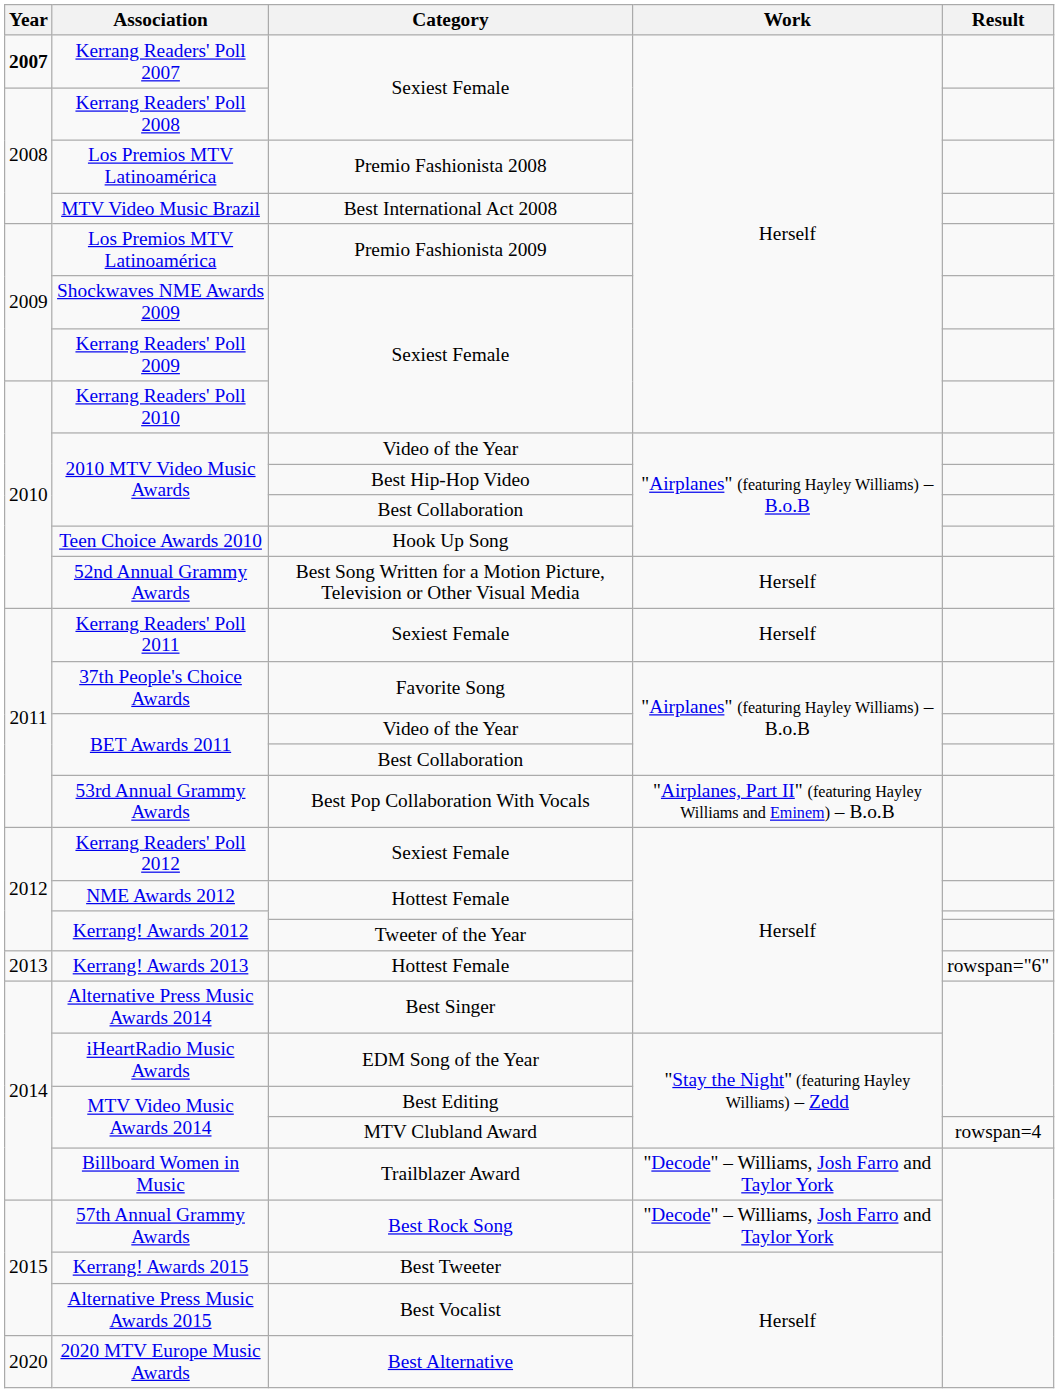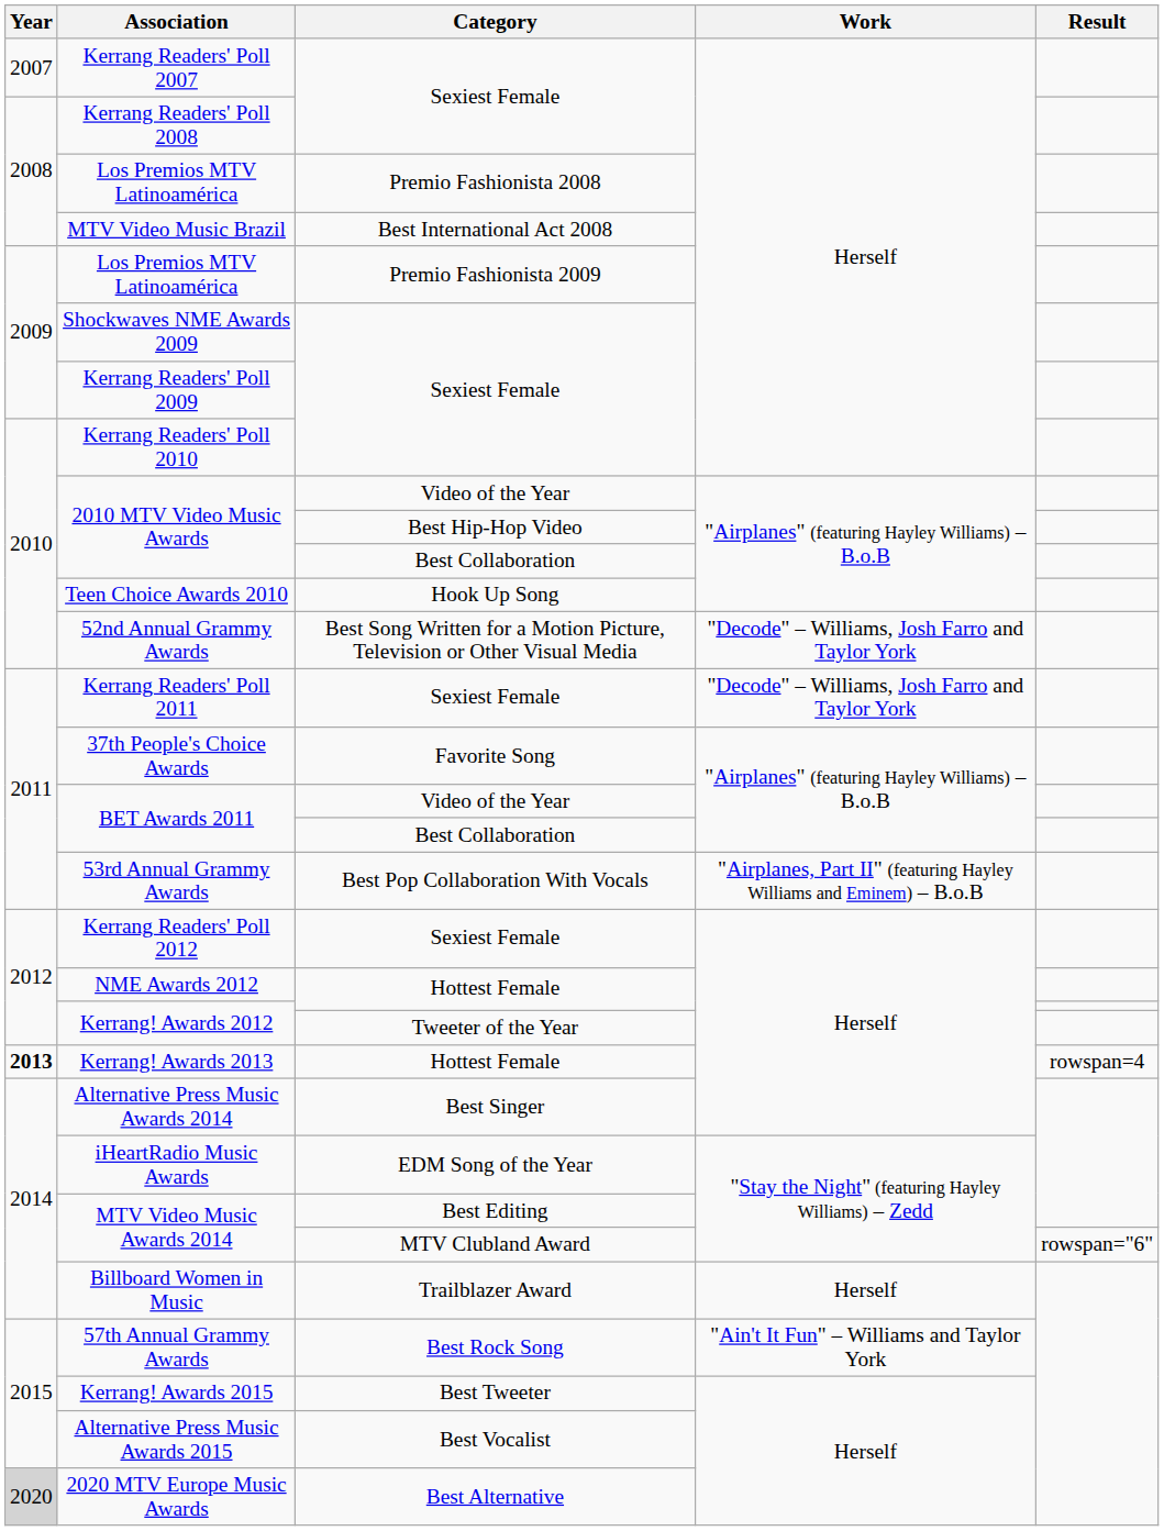Kerrang Readers' Poll 2007 | Year: bold -> normal
52nd Annual Grammy Awards | Work: Herself -> "Decode" – Williams, Josh Farro and Taylor York
Kerrang Readers' Poll 2011 | Work: Herself -> "Decode" – Williams, Josh Farro and Taylor York
Kerrang! Awards 2013 | Year: normal -> bold
Kerrang! Awards 2013 | Result: rowspan="6" -> rowspan=4
MTV Video Music Awards 2014 / MTV Clubland Award | Result: rowspan=4 -> rowspan="6"
Billboard Women in Music | Work: "Decode" – Williams, Josh Farro and Taylor York -> Herself
57th Annual Grammy Awards | Work: "Decode" – Williams, Josh Farro and Taylor York -> "Ain't It Fun" – Williams and Taylor York
2020 MTV Europe Music Awards | Year: no background -> lightgrey background
